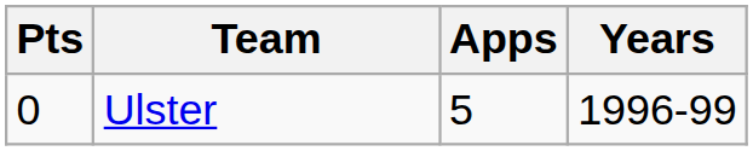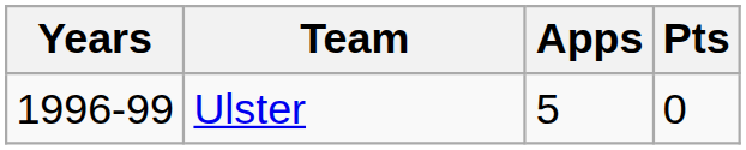columns swapped: Years <-> Pts
